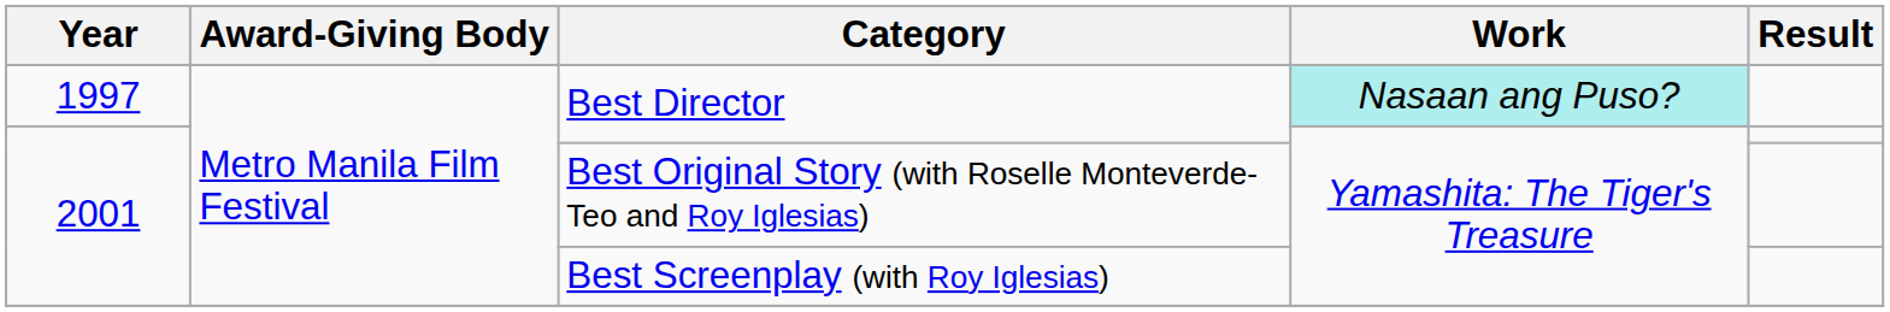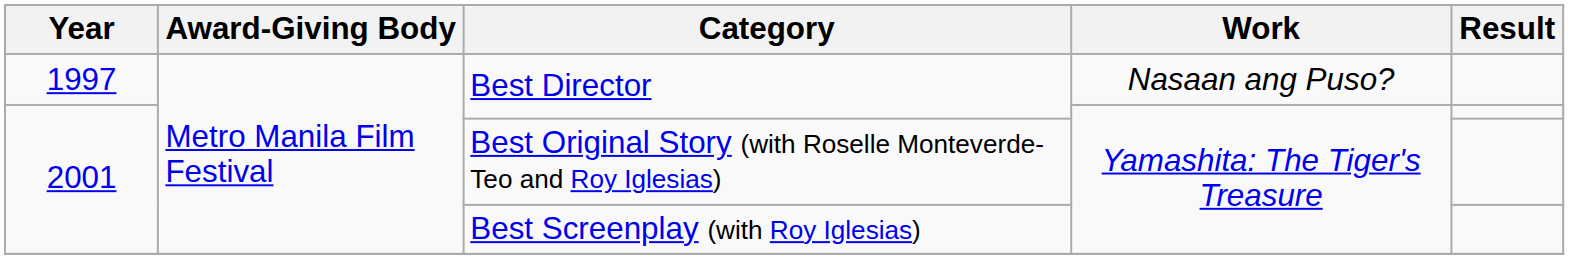1997 / Best Director | Work: paleturquoise background -> no background
